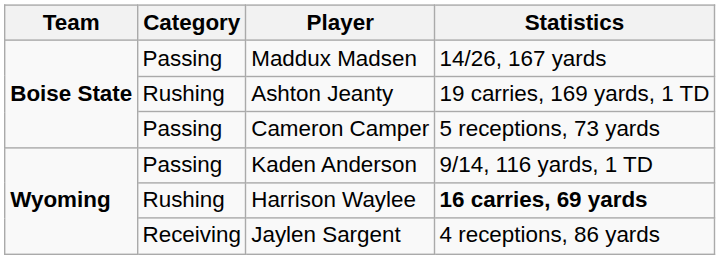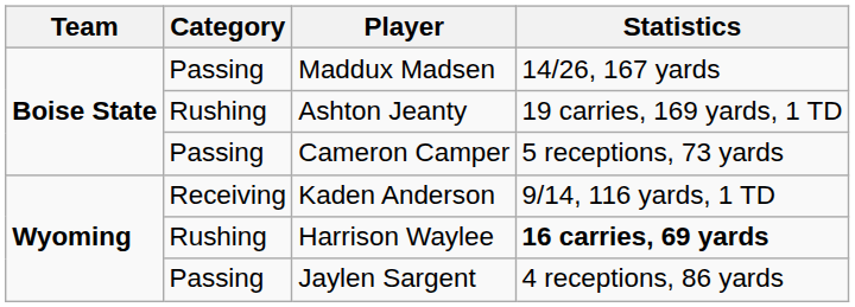Kaden Anderson | Category: Passing -> Receiving
Jaylen Sargent | Category: Receiving -> Passing
